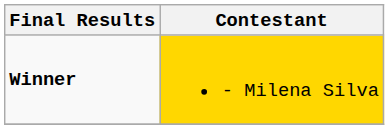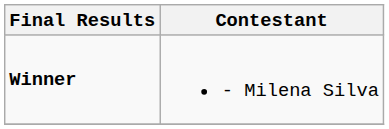Winner | Contestant: gold background -> no background
